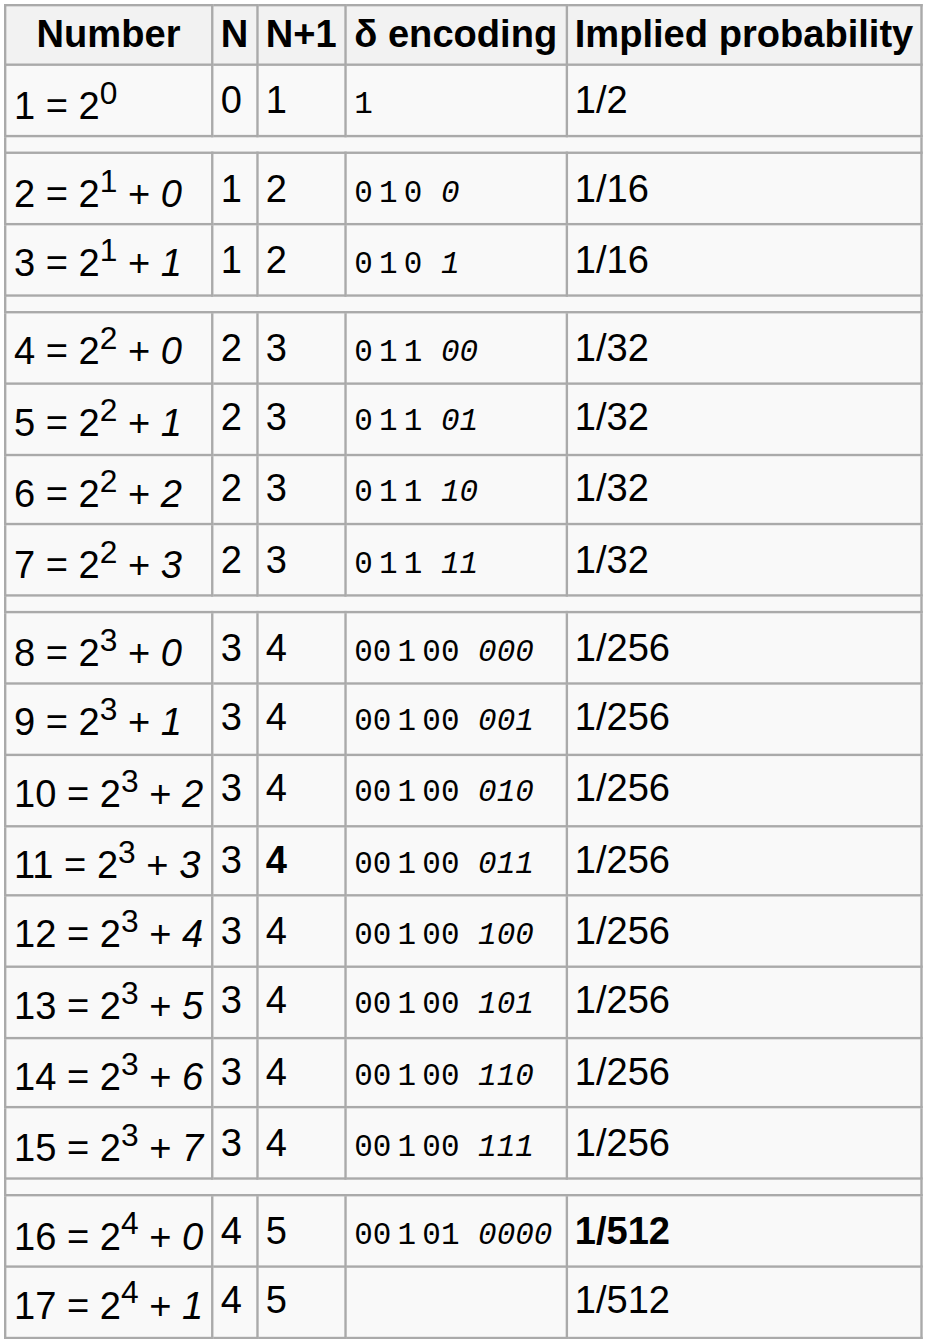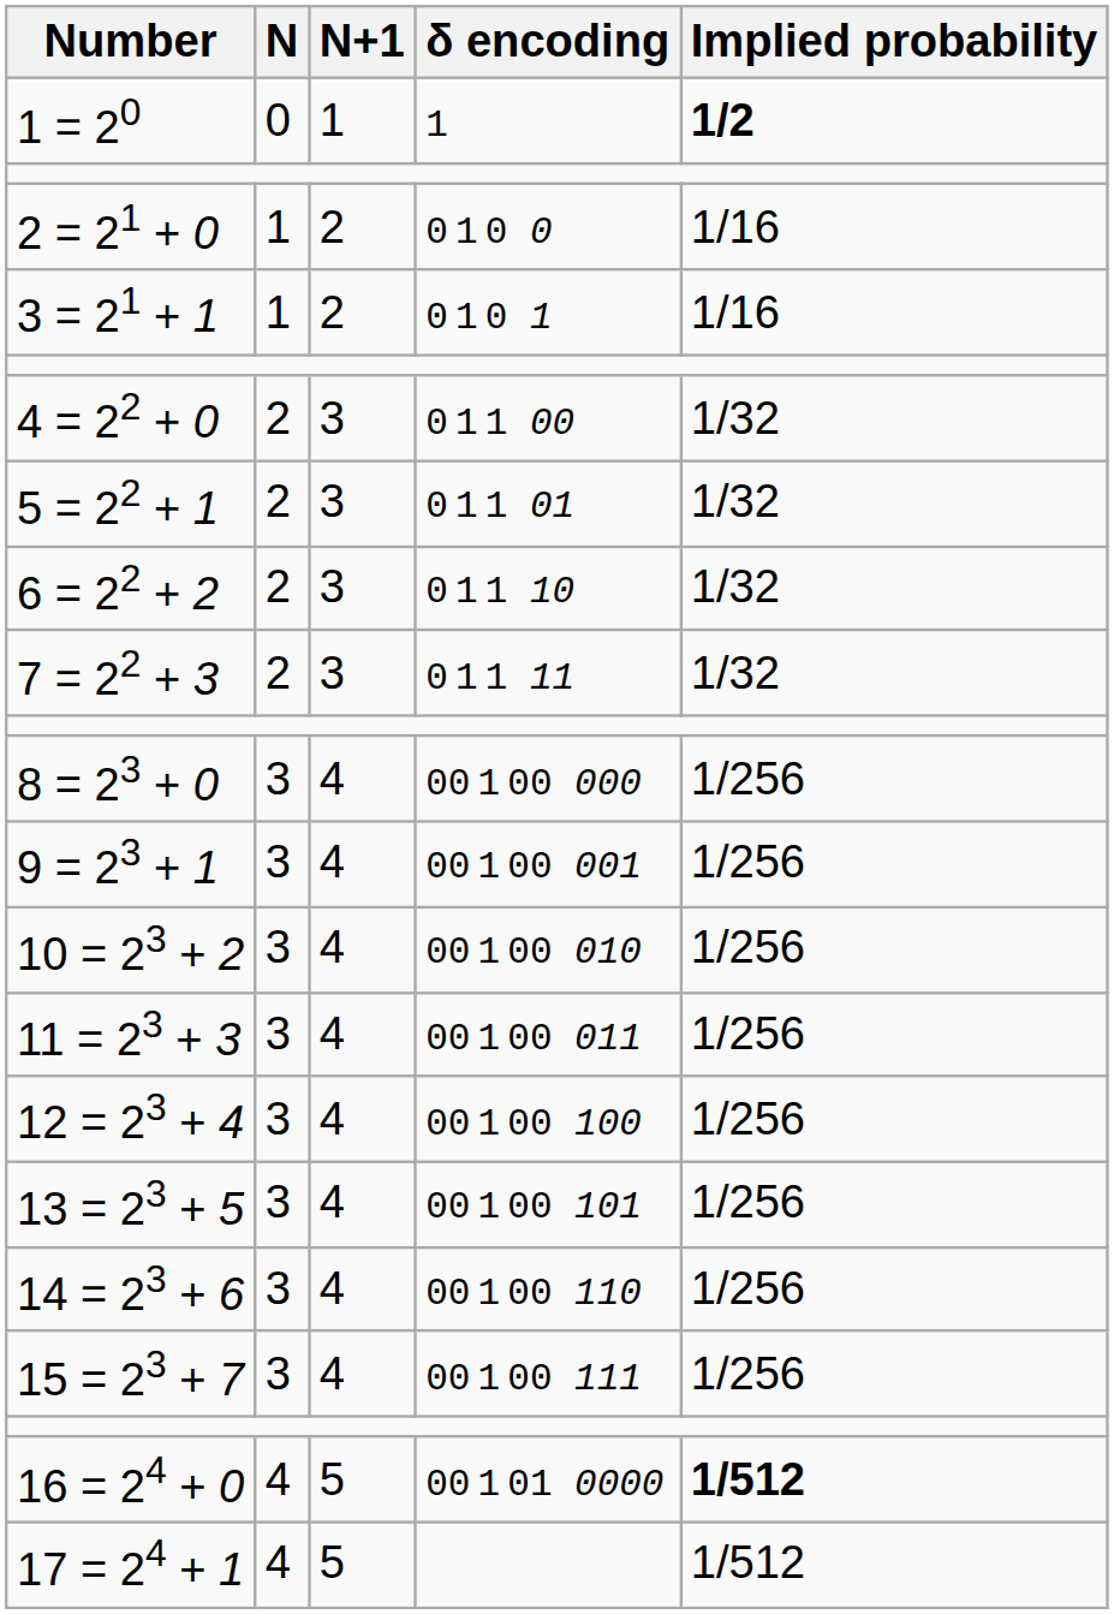1 = 20 | Implied probability: normal -> bold
11 = 23 + 3 | N+1: bold -> normal
